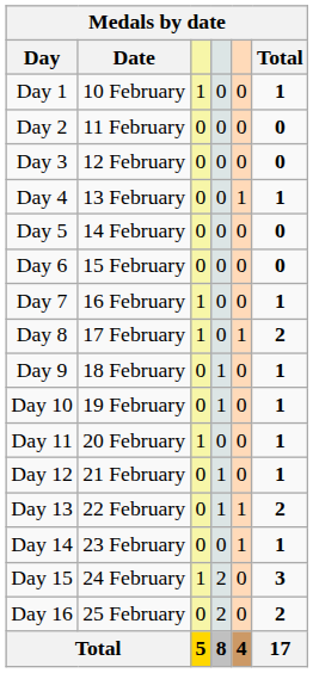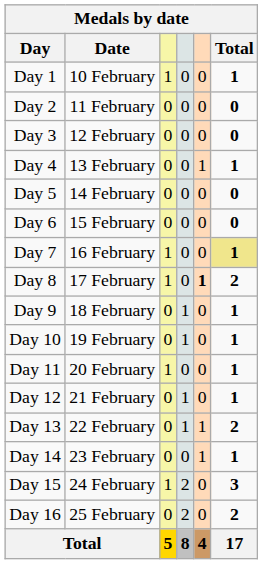Day 7 | Total: no background -> khaki background
Day 8 | column 5: normal -> bold
